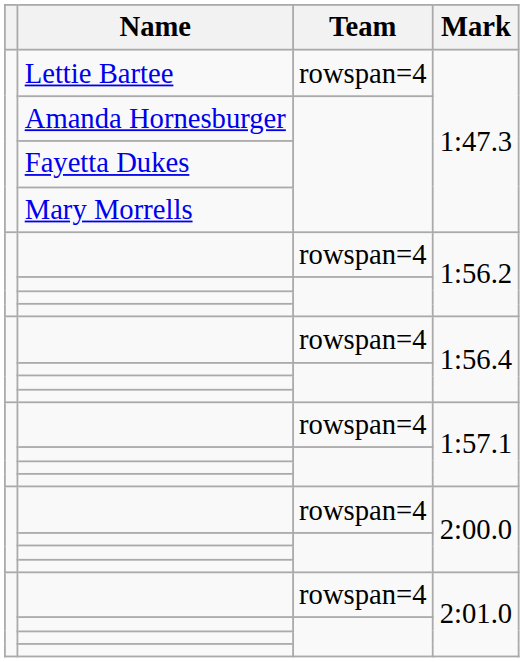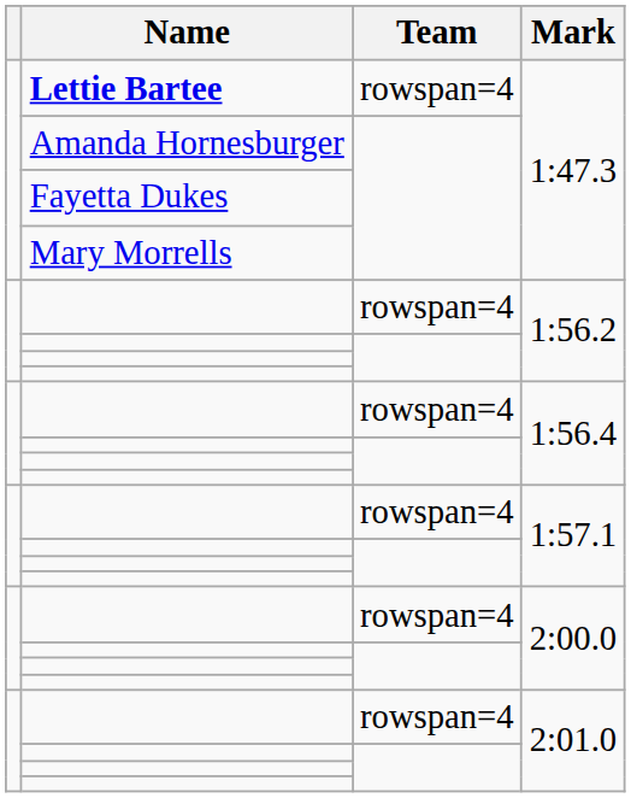rowspan=4 / 1:47.3 | Name: normal -> bold
